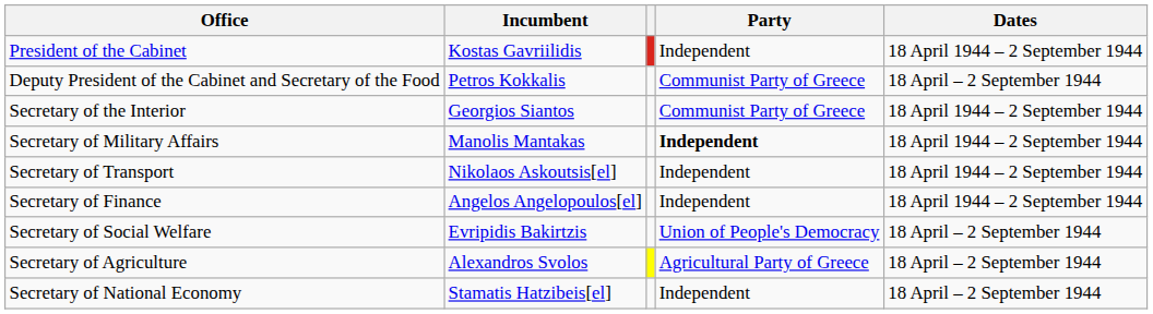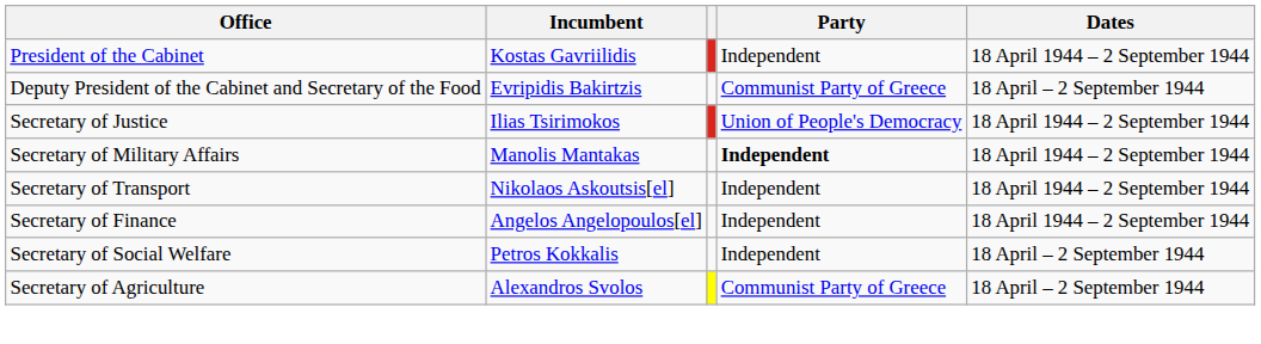Deputy President of the Cabinet and Secretary of the Food | Incumbent: Petros Kokkalis -> Evripidis Bakirtzis
+ row: Secretary of Justice | Ilias Tsirimokos | Union of People's Democracy | 18 April 1944 – 2 September 1944
- row: Secretary of the Interior | Georgios Siantos | Communist Party of Greece | 18 April 1944 – 2 September 1944
Secretary of Social Welfare | Incumbent: Evripidis Bakirtzis -> Petros Kokkalis
Secretary of Social Welfare | Party: Union of People's Democracy -> Independent
Secretary of Agriculture | Party: Agricultural Party of Greece -> Communist Party of Greece
- row: Secretary of National Economy | Stamatis Hatzibeis[el] | Independent | 18 April – 2 September 1944
